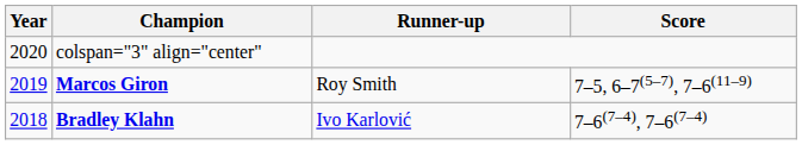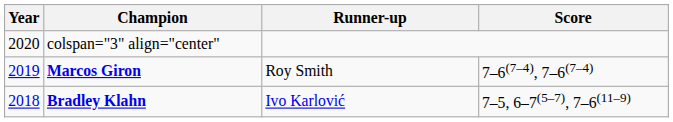Marcos Giron | Score: 7–5, 6–7(5–7), 7–6(11–9) -> 7–6(7–4), 7–6(7–4)
Bradley Klahn | Score: 7–6(7–4), 7–6(7–4) -> 7–5, 6–7(5–7), 7–6(11–9)
